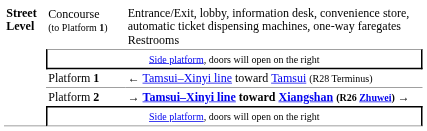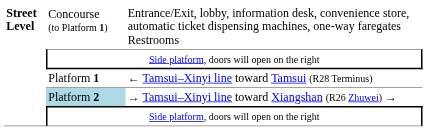→ Tamsui–Xinyi line toward Xiangshan (R26 Zhuwei) → | column 2: no background -> lightblue background
→ Tamsui–Xinyi line toward Xiangshan (R26 Zhuwei) → | column 3: bold -> normal
